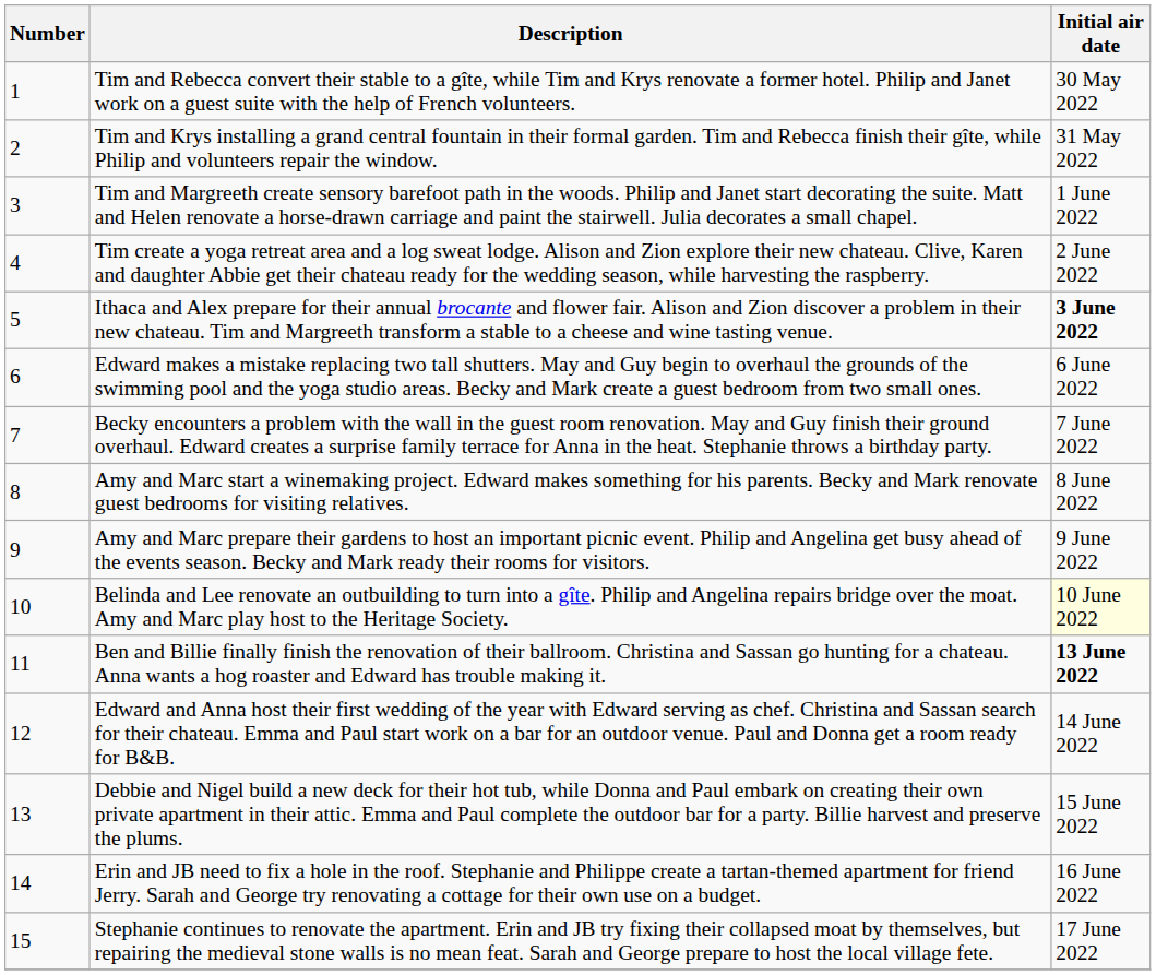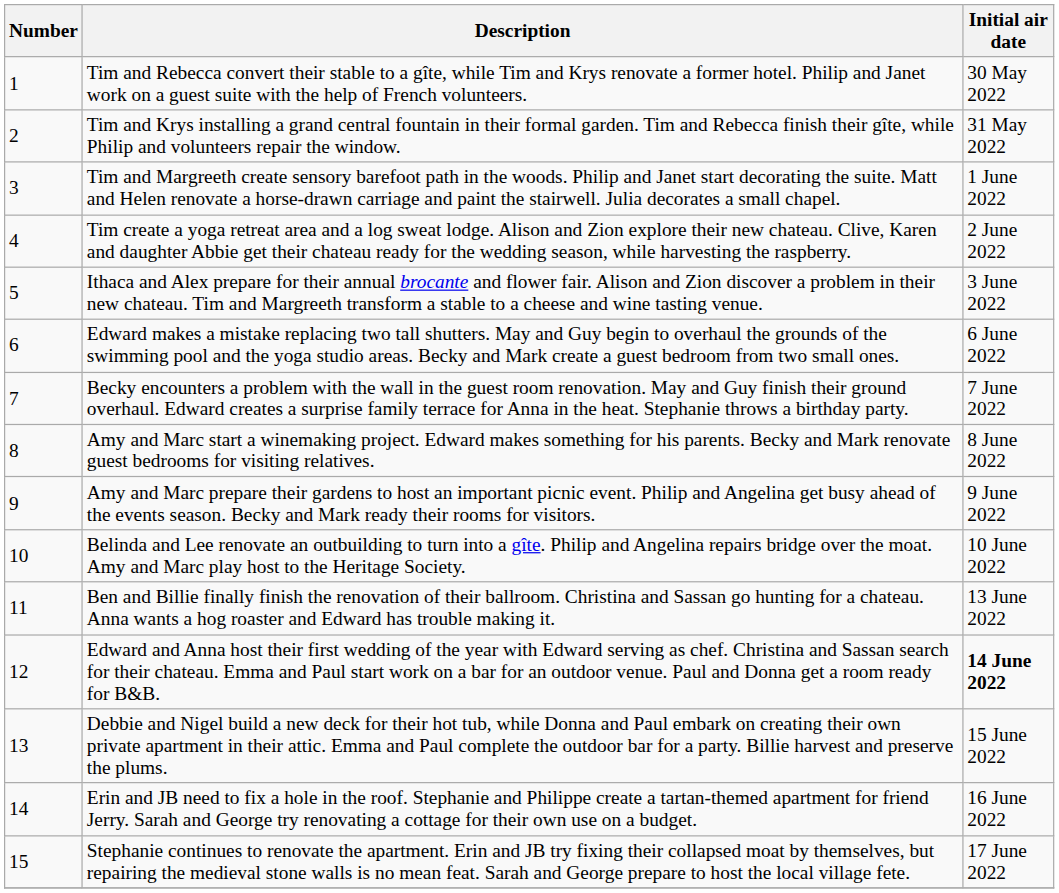row 6 | Initial air date: bold -> normal
row 11 | Initial air date: lightyellow background -> no background
row 12 | Initial air date: bold -> normal
row 13 | Initial air date: normal -> bold
